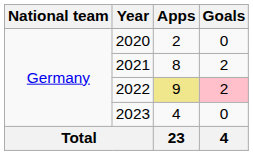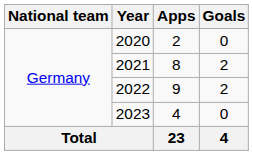2022 | Apps: khaki background -> no background
2022 | Goals: pink background -> no background
